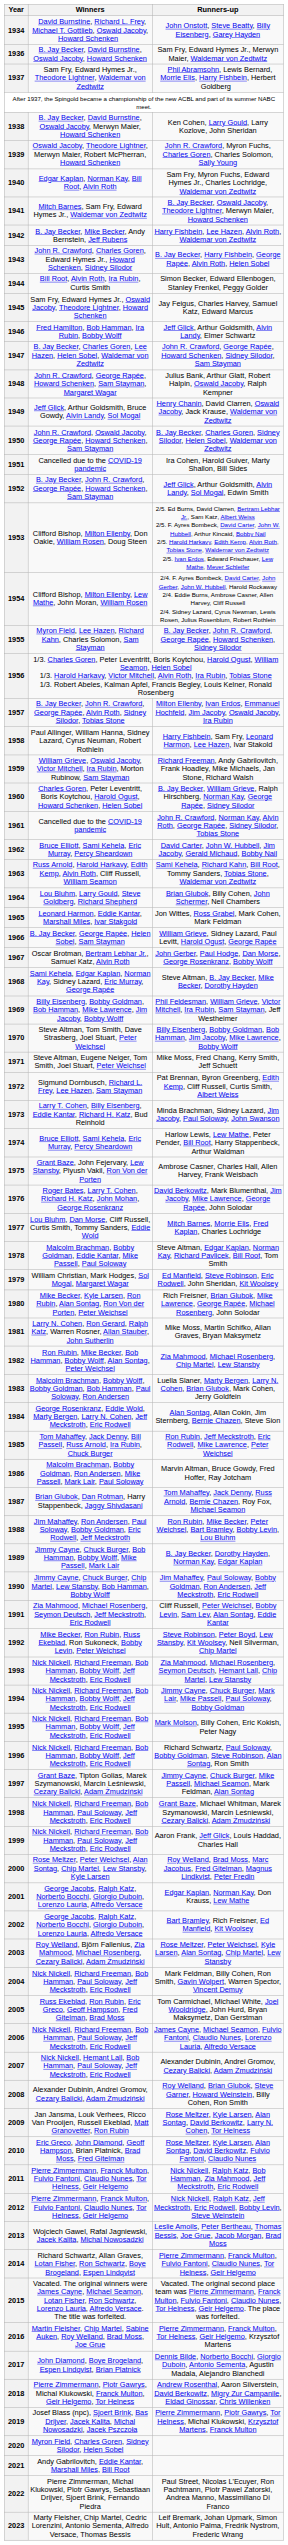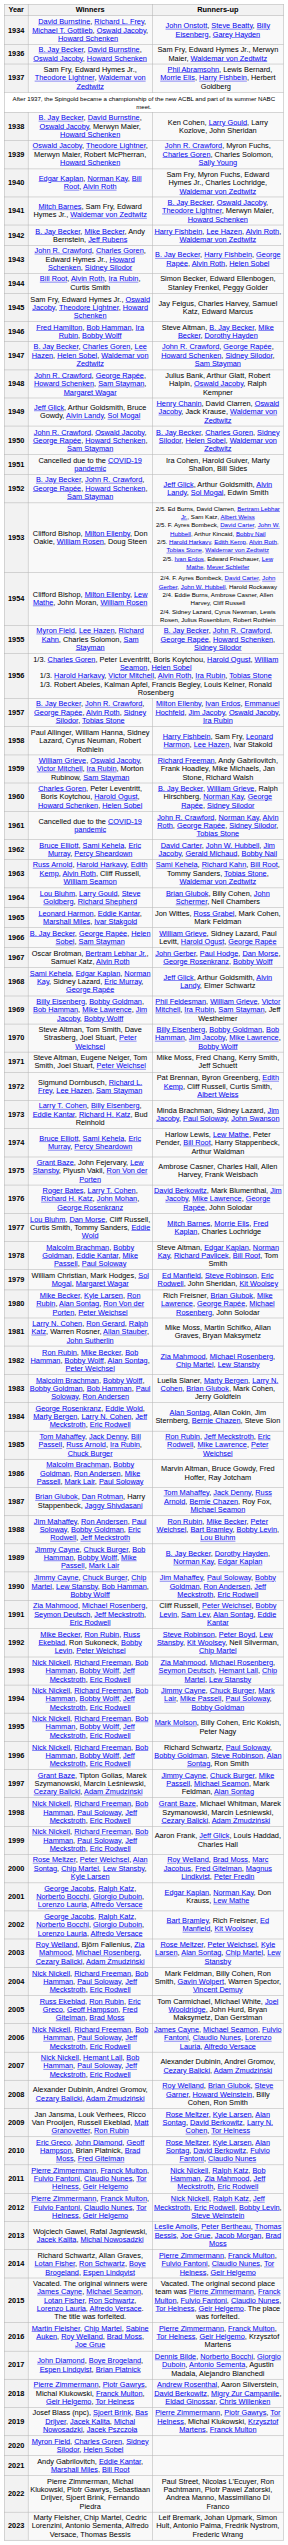1946 | Runners-up: Jeff Glick, Arthur Goldsmith, Alvin Landy, Elmer Schwartz -> Steve Altman, B. Jay Becker, Mike Becker, Dorothy Hayden
1968 | Runners-up: Steve Altman, B. Jay Becker, Mike Becker, Dorothy Hayden -> Jeff Glick, Arthur Goldsmith, Alvin Landy, Elmer Schwartz
